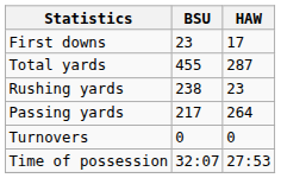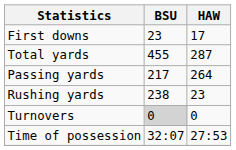rows swapped: Rushing yards <-> Passing yards
Turnovers | BSU: no background -> lightgrey background
